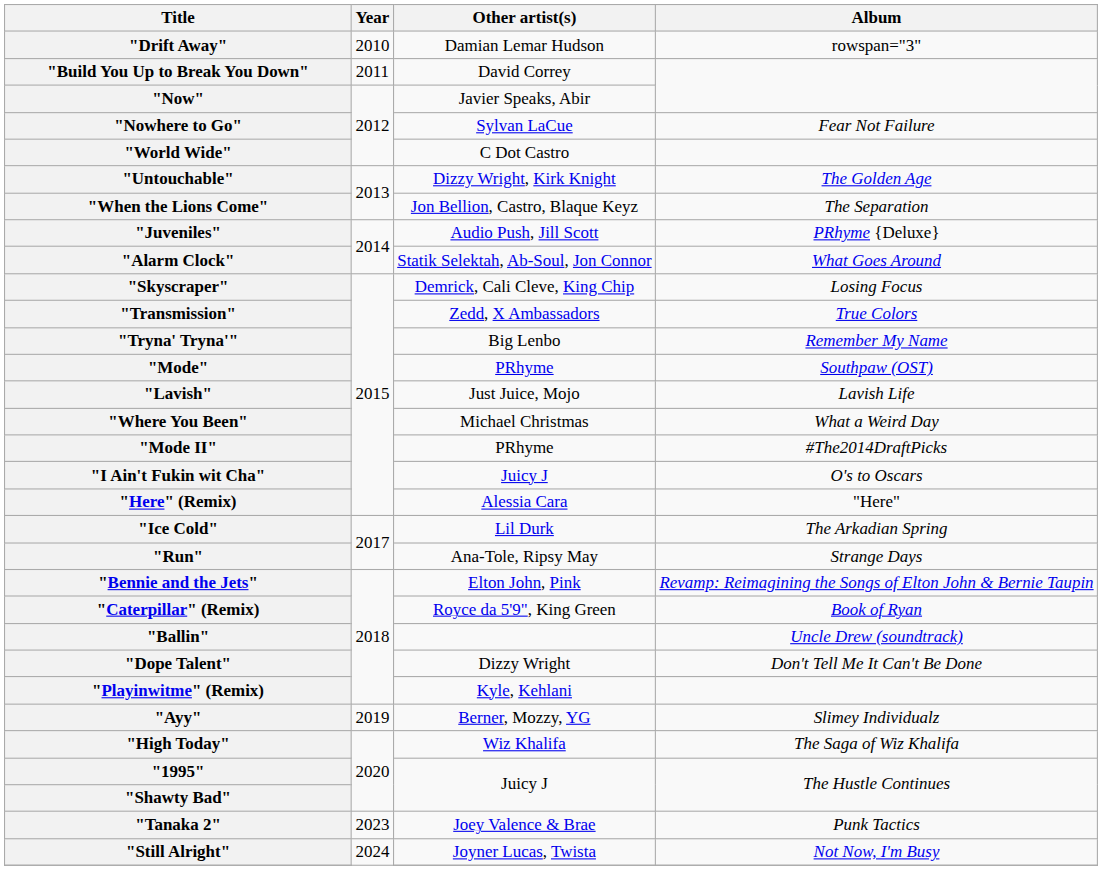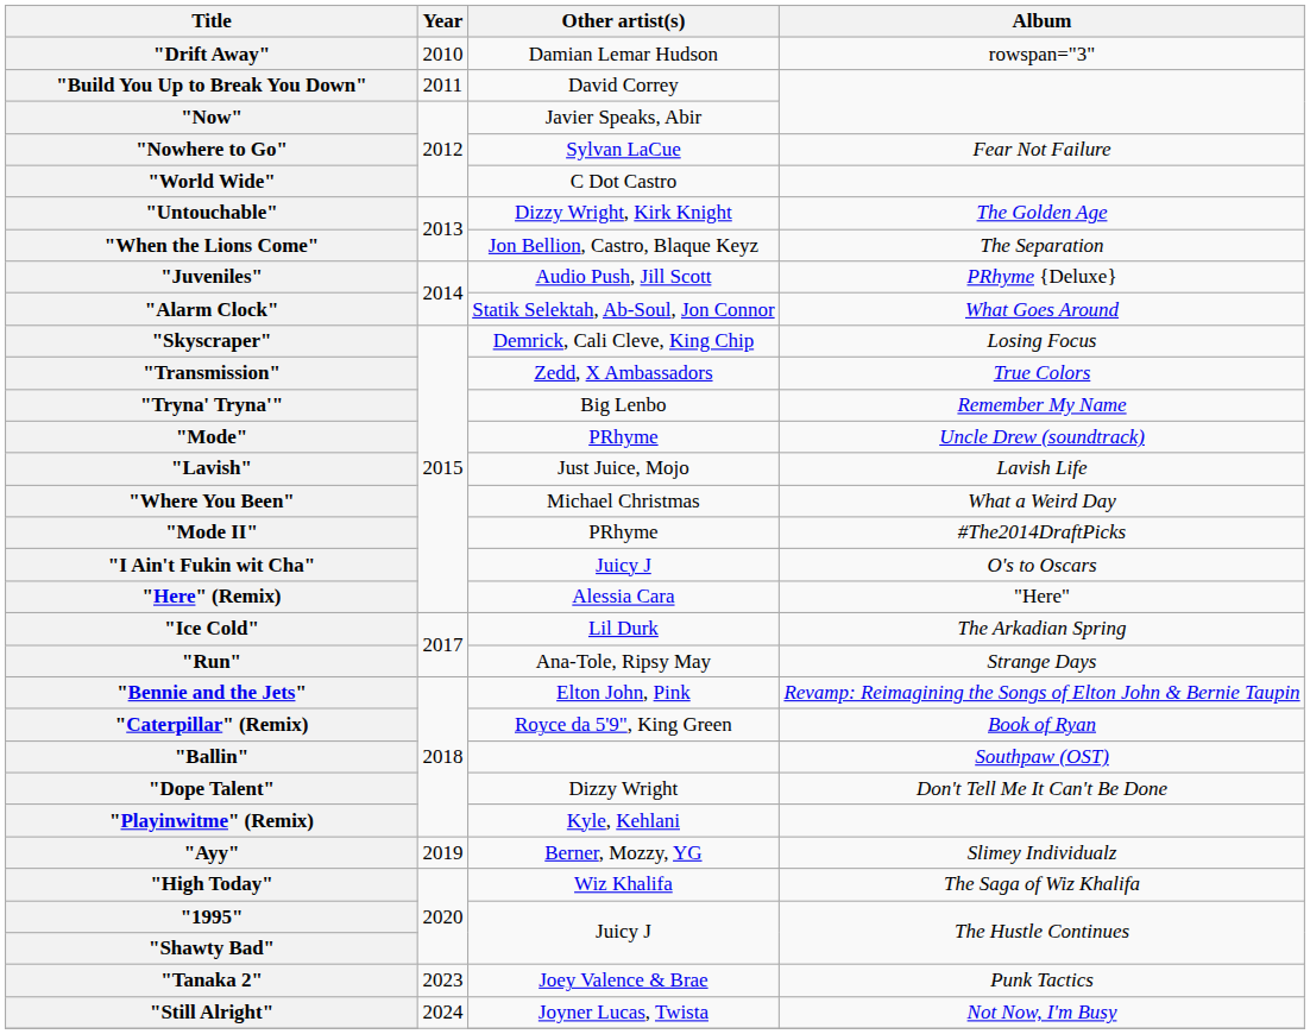"Mode" | Album: Southpaw (OST) -> Uncle Drew (soundtrack)
"Ballin" | Album: Uncle Drew (soundtrack) -> Southpaw (OST)
